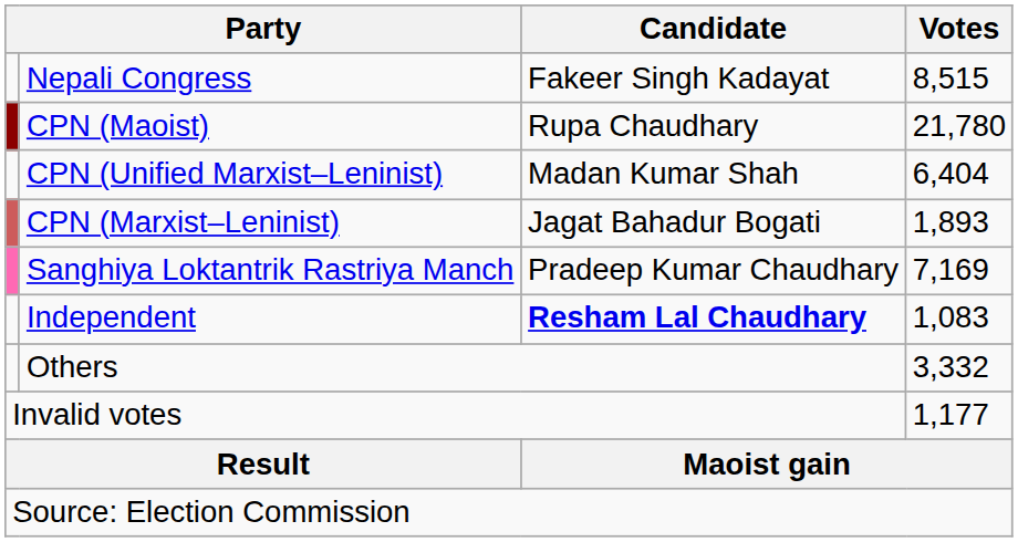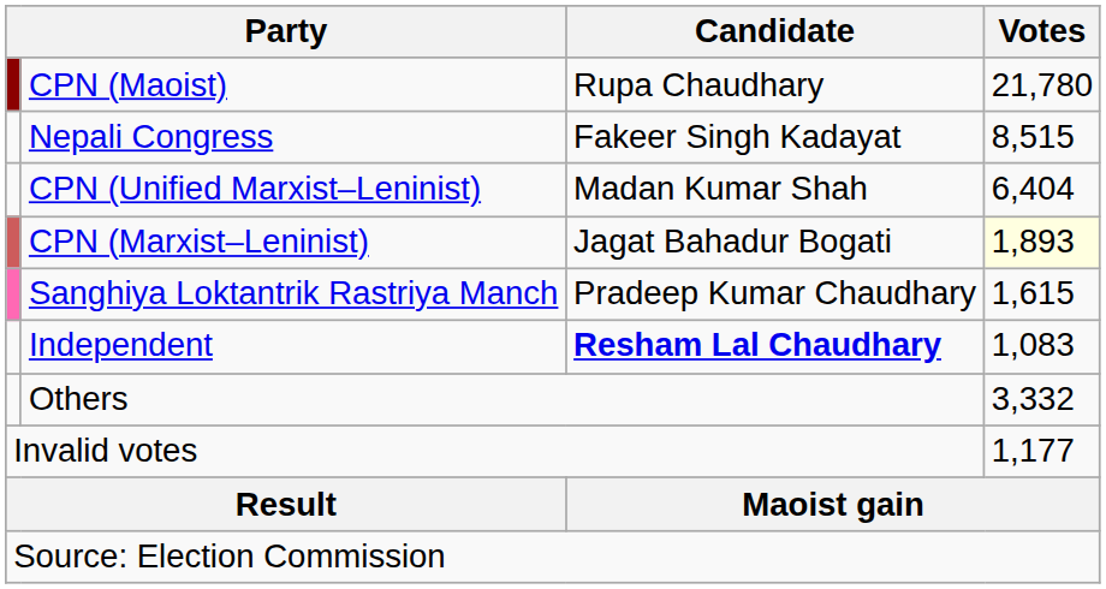rows swapped: CPN (Maoist) <-> Nepali Congress
CPN (Marxist–Leninist) | Votes: no background -> lightyellow background
Sanghiya Loktantrik Rastriya Manch | Votes: 7,169 -> 1,615
